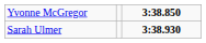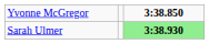Sarah Ulmer | column 3: no background -> lightgreen background
